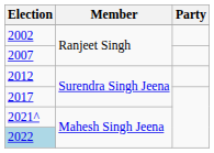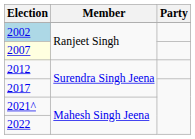2002 | Election: no background -> lightblue background
2007 | Election: no background -> lightyellow background
2022 | Election: lightblue background -> no background
